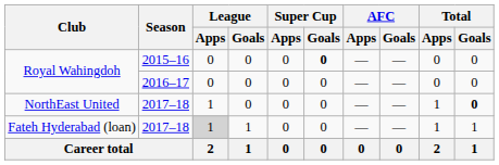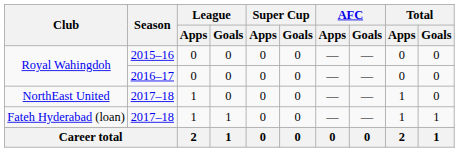Royal Wahingdoh / 2015–16 | Super Cup / Goals: bold -> normal
NorthEast United | Total / Goals: bold -> normal
Fateh Hyderabad (loan) | League / Apps: lightgrey background -> no background
